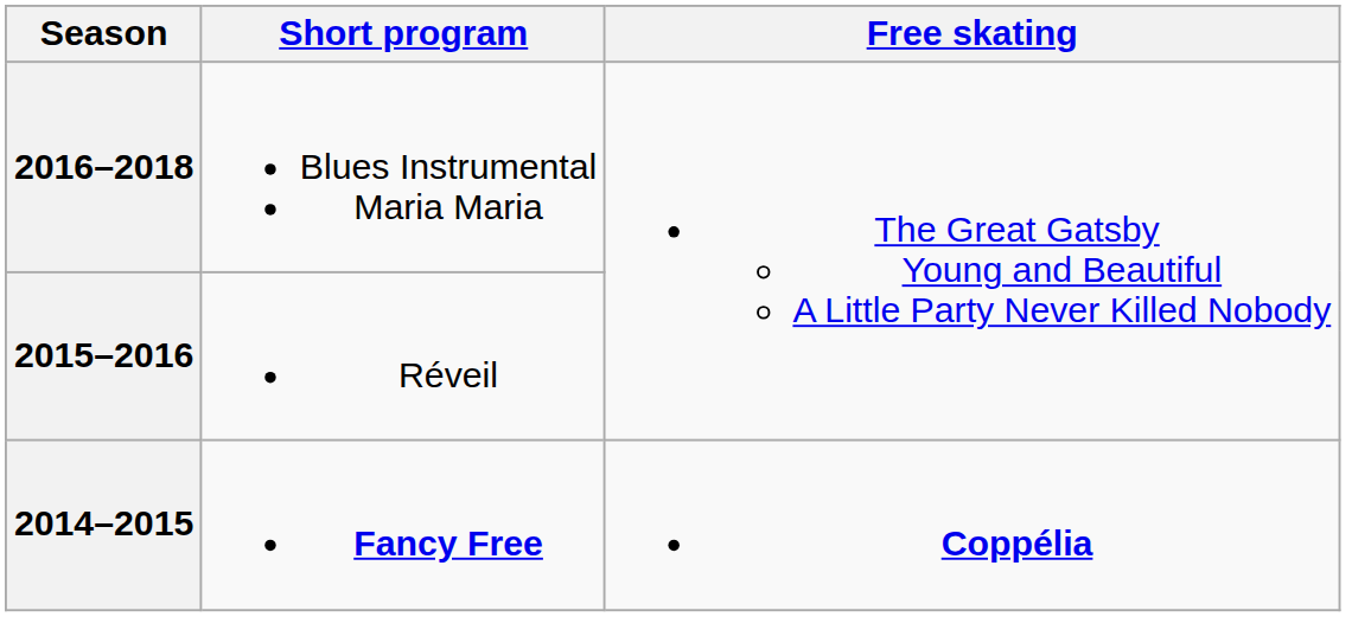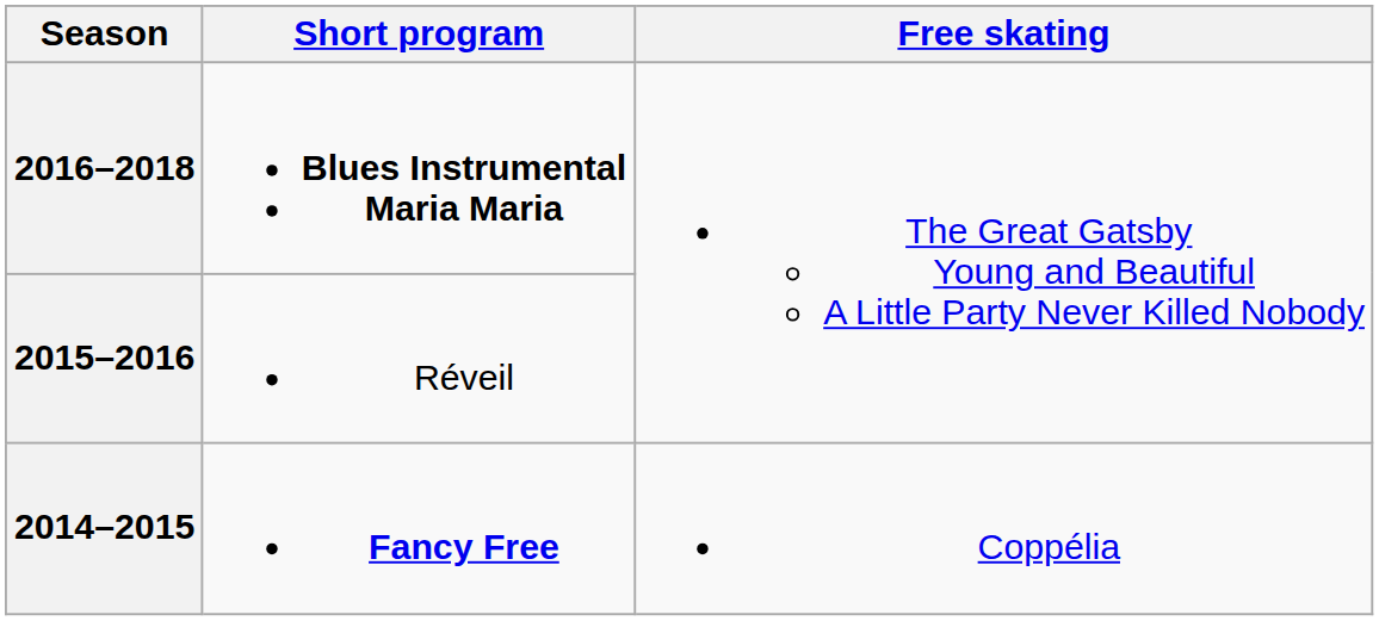2016–2018 | Short program: normal -> bold
2014–2015 | Free skating: bold -> normal
